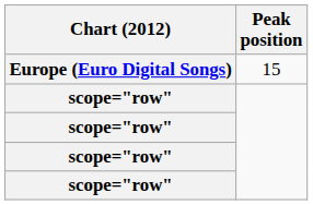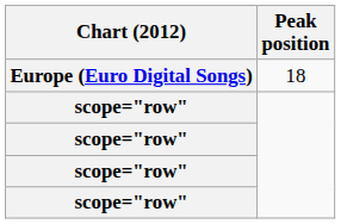Europe (Euro Digital Songs) | Peak position: 15 -> 18
